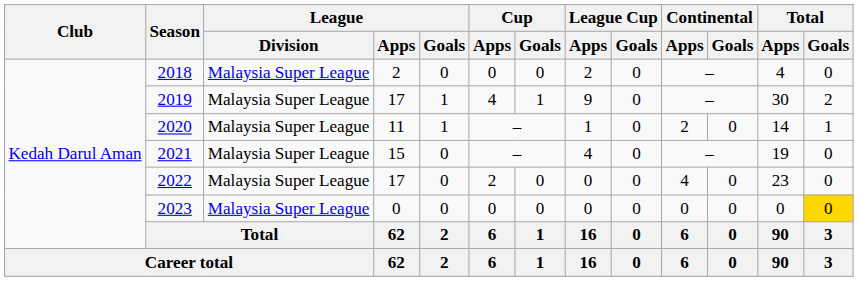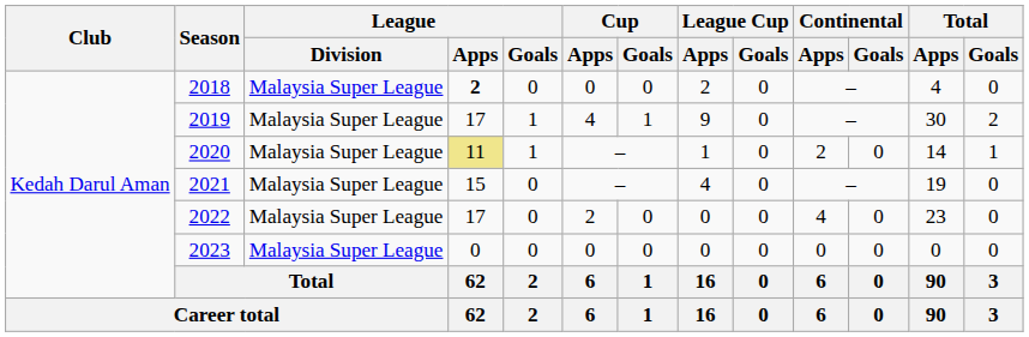2018 | League / Apps: normal -> bold
2020 | League / Apps: no background -> khaki background
2023 | Total / Goals: gold background -> no background
